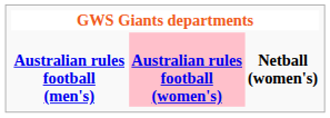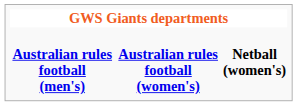Australian rules football (men's) | column 2: pink background -> no background
